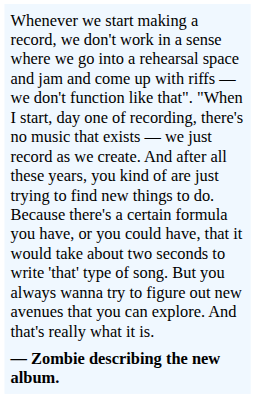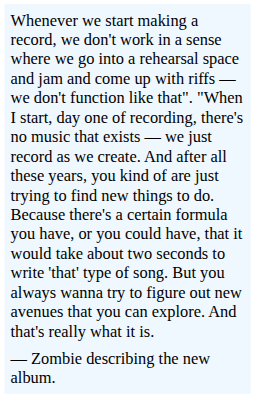row 2 | column 1: bold -> normal
